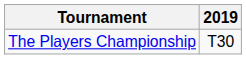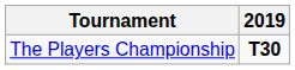The Players Championship | 2019: normal -> bold
